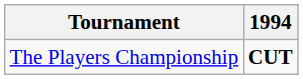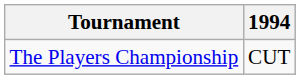The Players Championship | 1994: bold -> normal
